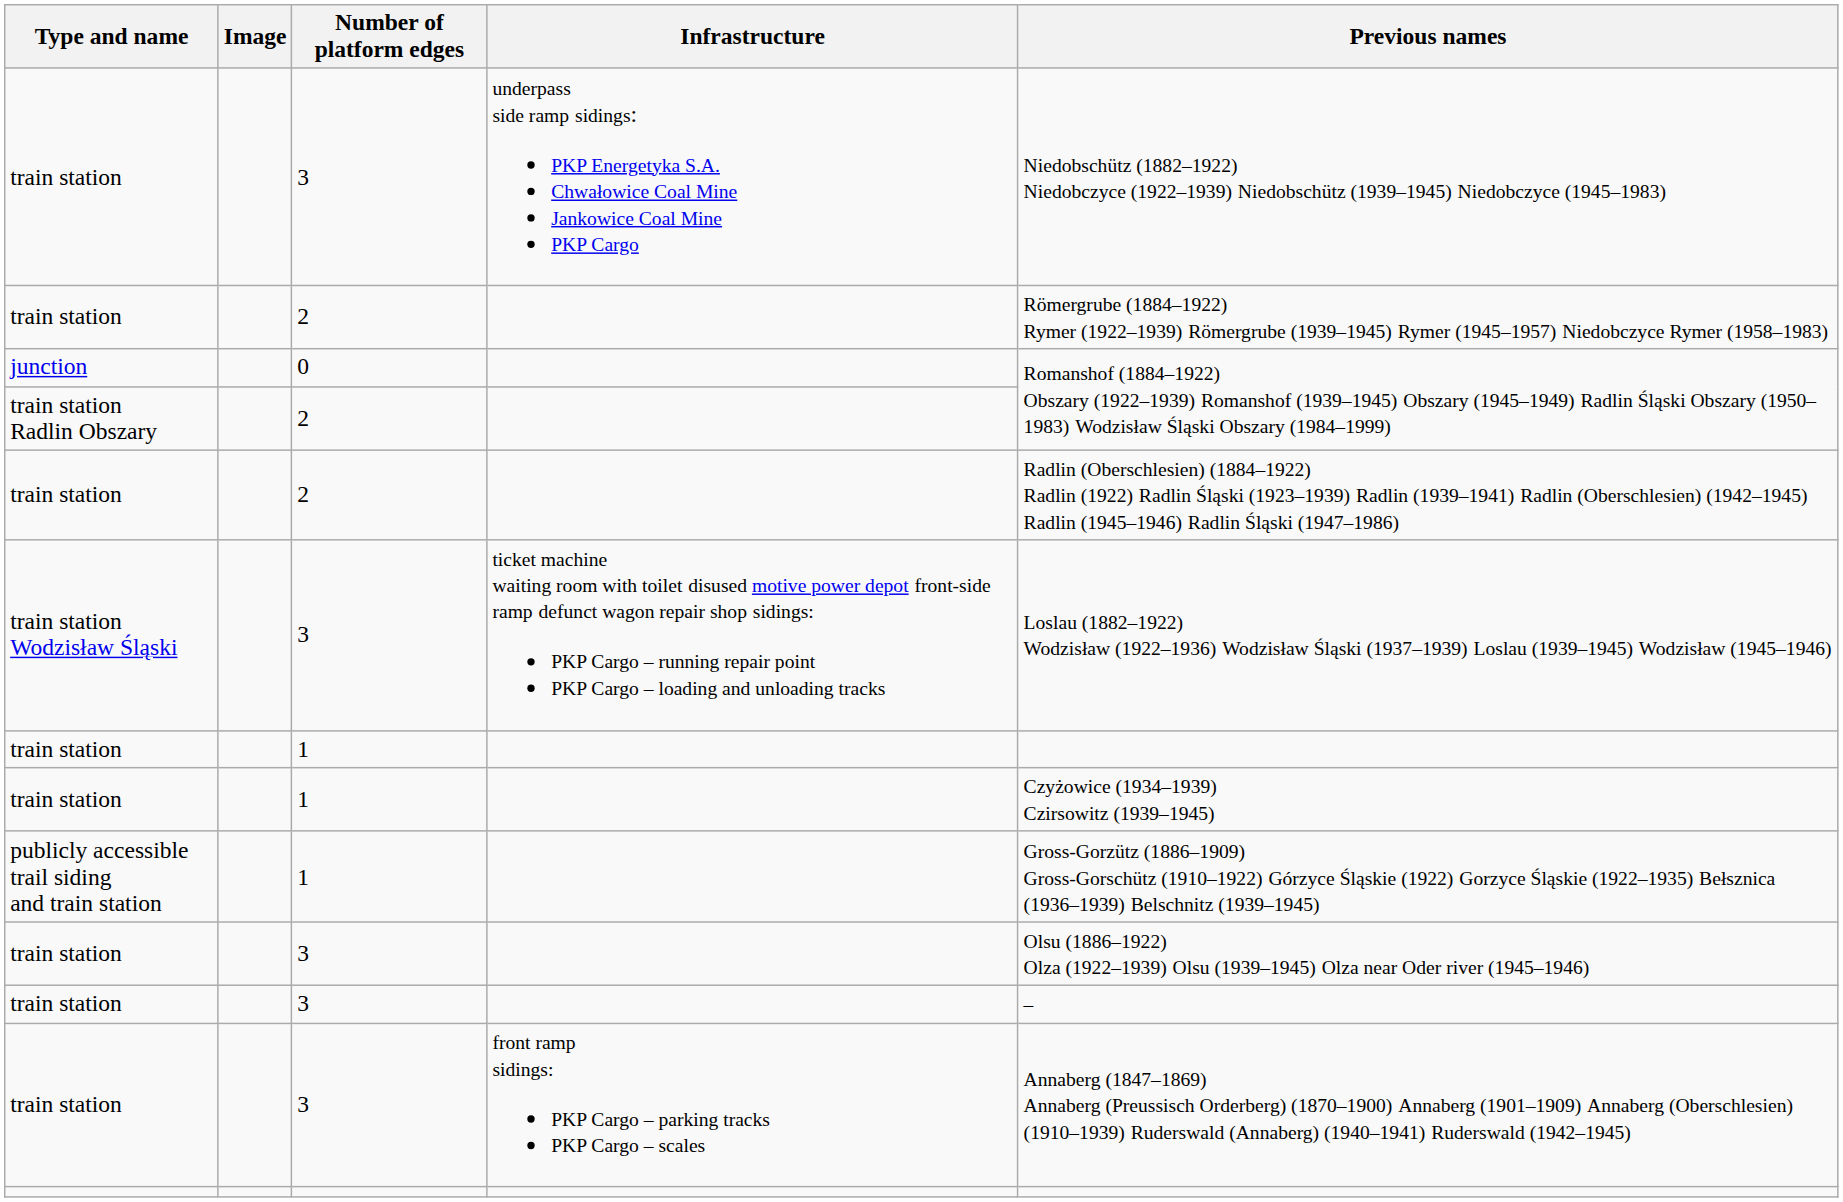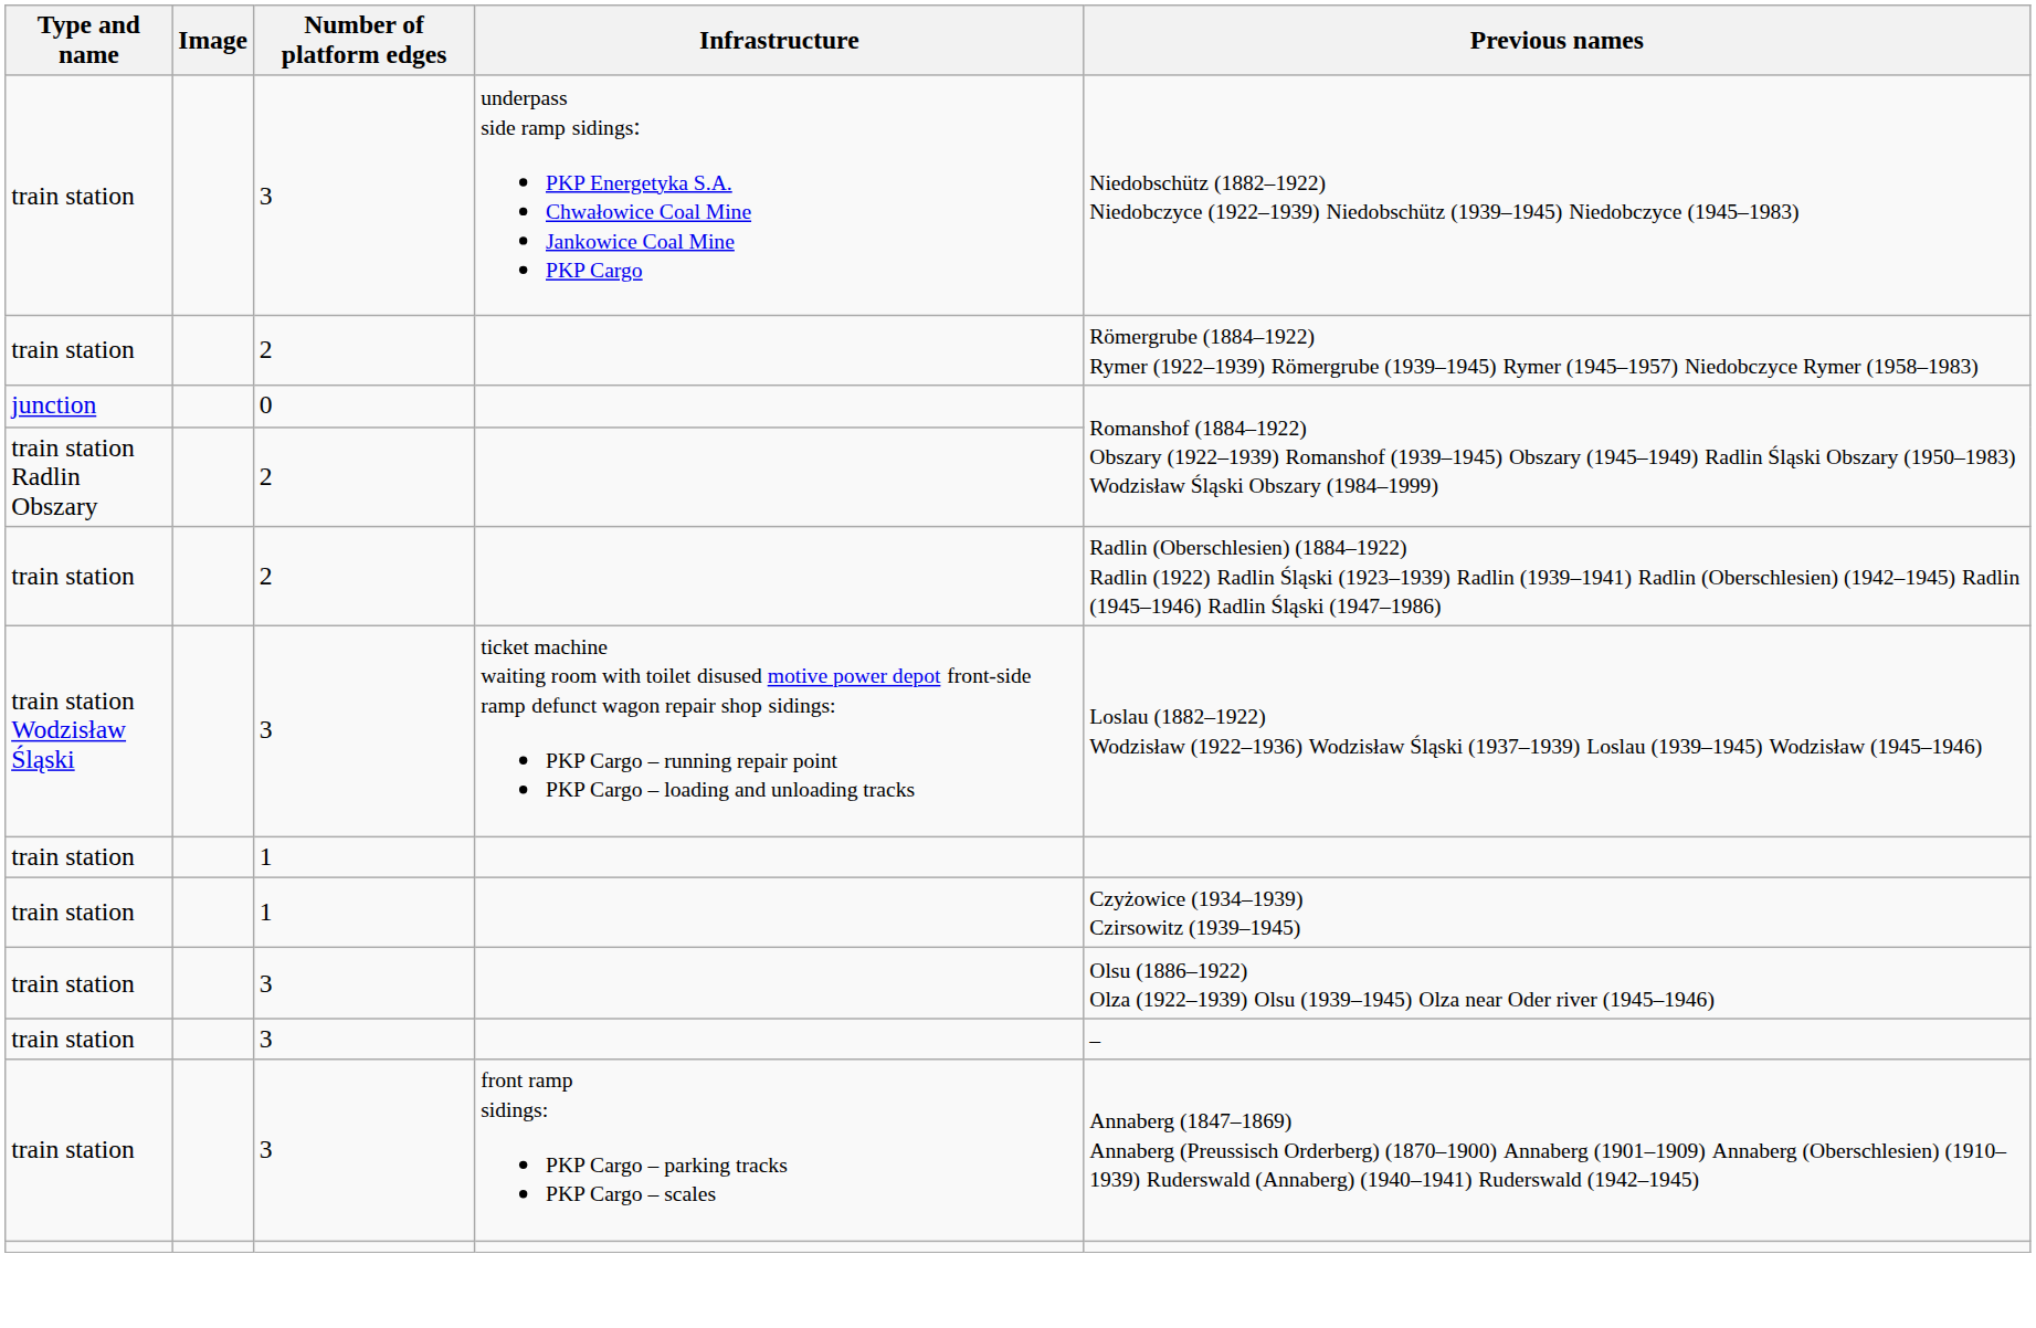- row: publicly accessible trail siding and train station | 1 | Gross-Gorzütz (1886–1909) Gross-Gorschütz (1910–1922) Górzyce Śląskie (1922) Gorzyce Śląskie (1922–1935) Bełsznica (1936–1939) Belschnitz (1939–1945)
